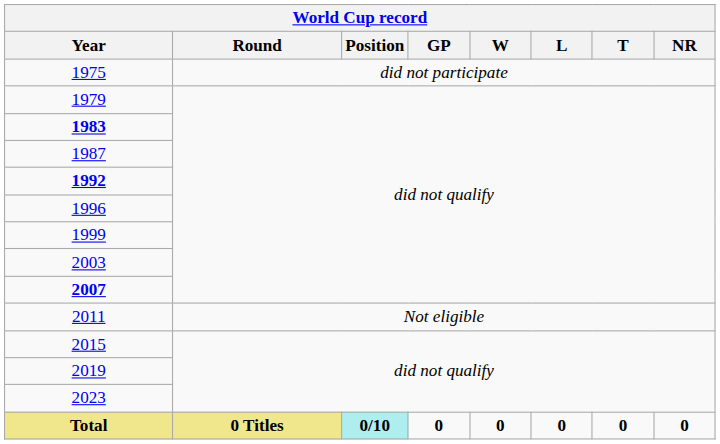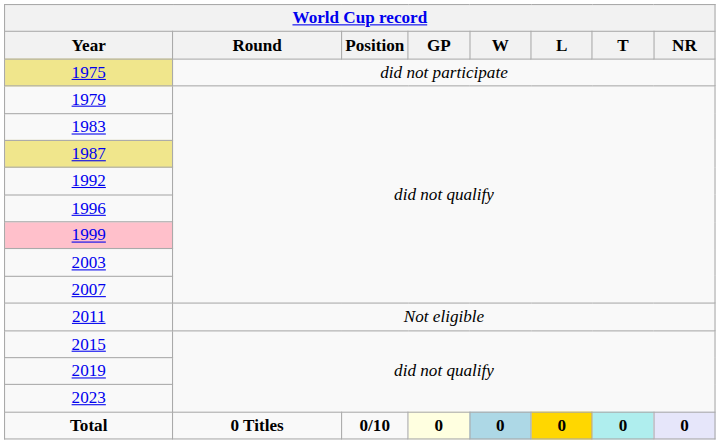1975 | Year: no background -> khaki background
1983 | Year: bold -> normal
1987 | Year: no background -> khaki background
1992 | Year: bold -> normal
1999 | Year: no background -> pink background
2007 | Year: bold -> normal
Total | Year: khaki background -> no background
Total | Round: khaki background -> no background
Total | Position: paleturquoise background -> no background
Total | GP: no background -> lightyellow background
Total | W: no background -> lightblue background
Total | L: no background -> gold background
Total | T: no background -> paleturquoise background
Total | NR: no background -> lavender background
